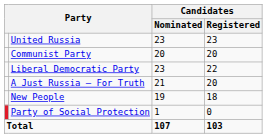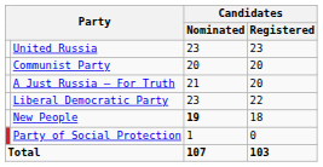rows swapped: Liberal Democratic Party <-> A Just Russia — For Truth
New People | Candidates / Nominated: normal -> bold
